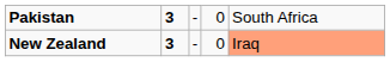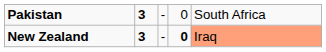New Zealand | column 4: normal -> bold
